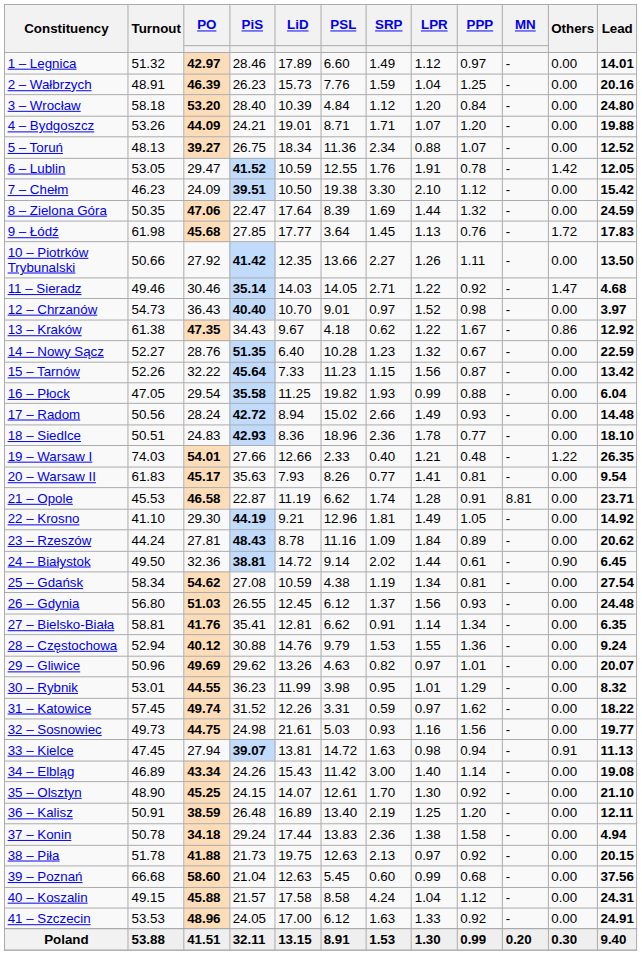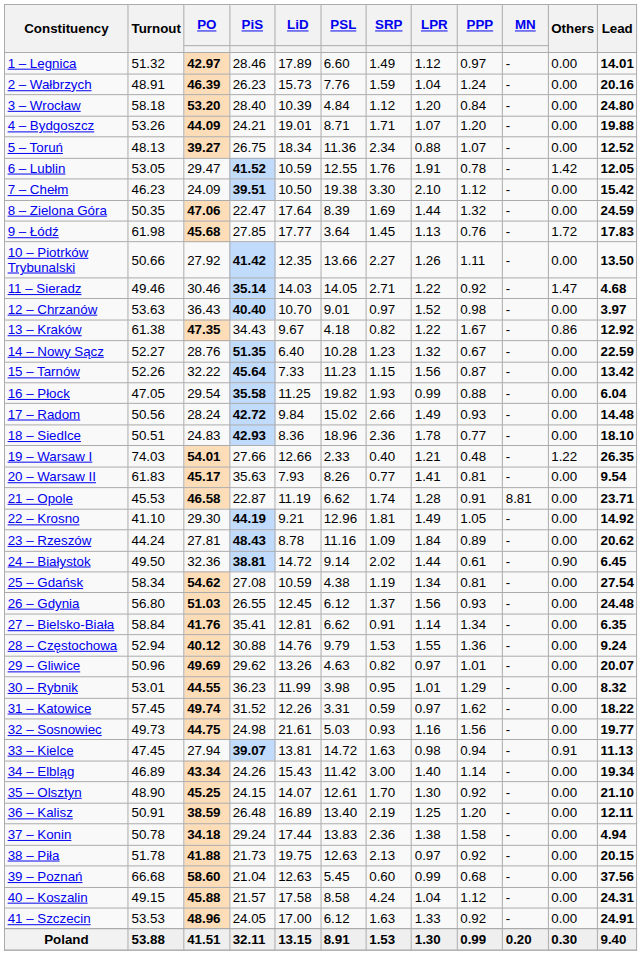2 – Wałbrzych | PPP: 1.25 -> 1.24
12 – Chrzanów | Turnout: 54.73 -> 53.63
13 – Kraków | SRP: 0.62 -> 0.82
17 – Radom | LiD: 8.94 -> 9.84
27 – Bielsko-Biała | Turnout: 58.81 -> 58.84
34 – Elbląg | Lead: 19.08 -> 19.34
